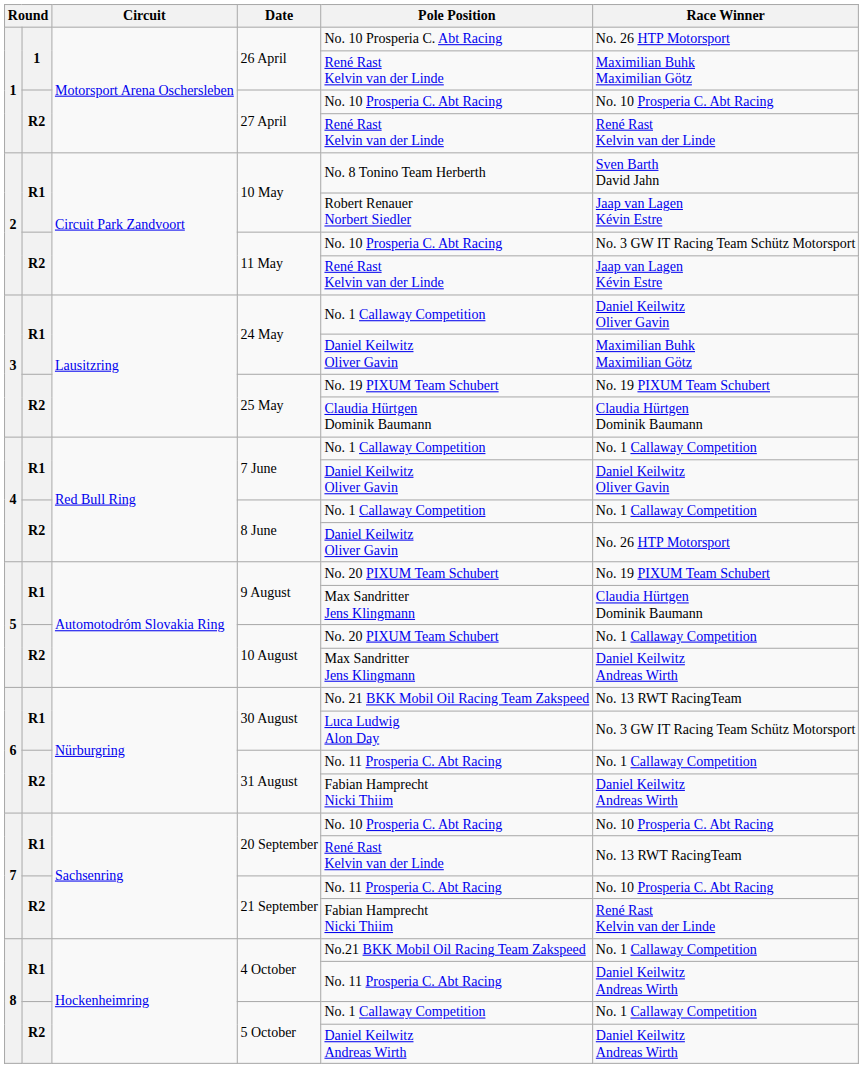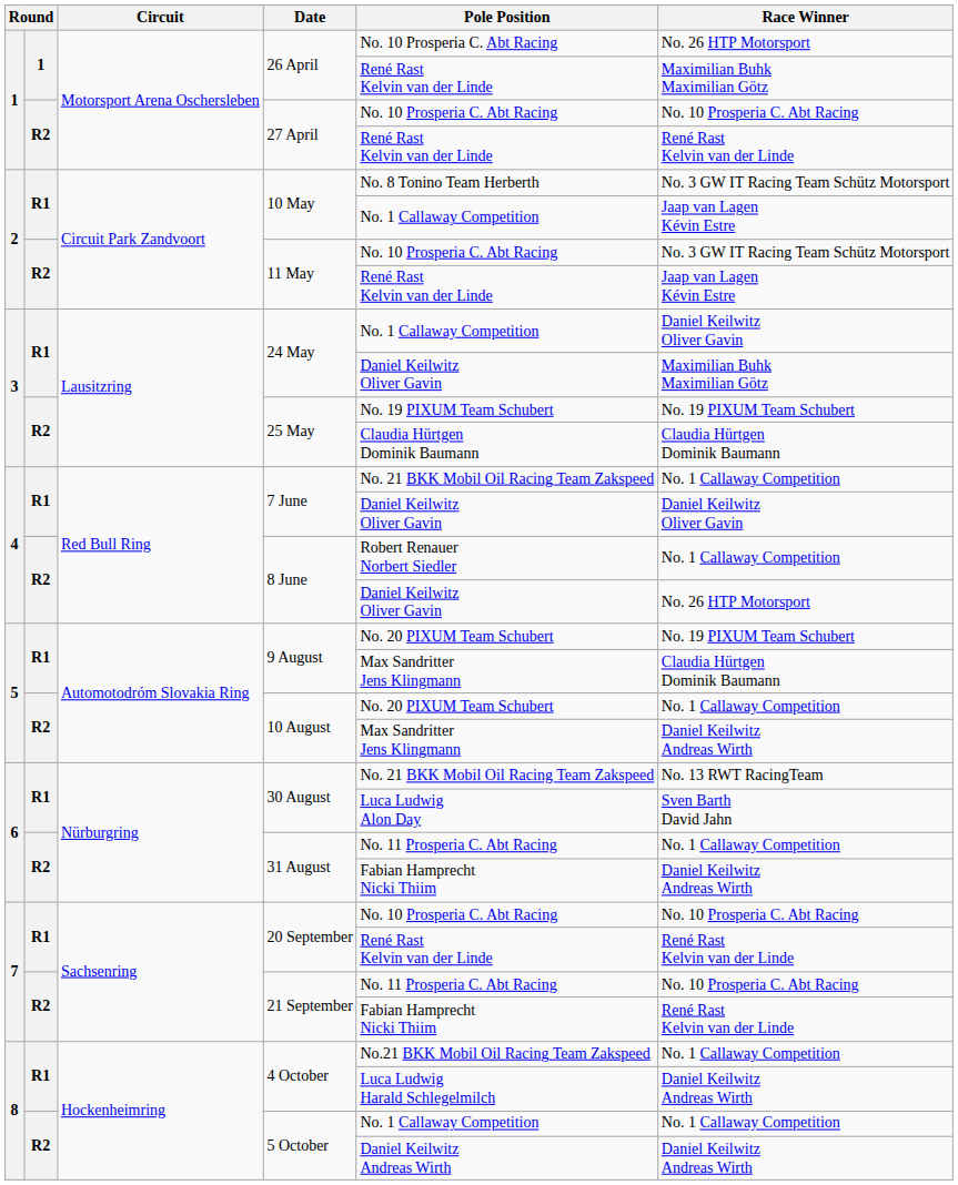row 6 | Race Winner: Sven Barth David Jahn -> No. 3 GW IT Racing Team Schütz Motorsport
row 7 | Pole Position: Robert Renauer Norbert Siedler -> No. 1 Callaway Competition
row 14 | Pole Position: No. 1 Callaway Competition -> No. 21 BKK Mobil Oil Racing Team Zakspeed
row 16 | Pole Position: No. 1 Callaway Competition -> Robert Renauer Norbert Siedler
row 23 | Race Winner: No. 3 GW IT Racing Team Schütz Motorsport -> Sven Barth David Jahn
row 27 | Race Winner: No. 13 RWT RacingTeam -> René Rast Kelvin van der Linde
row 31 | Pole Position: No. 11 Prosperia C. Abt Racing -> Luca Ludwig Harald Schlegelmilch
